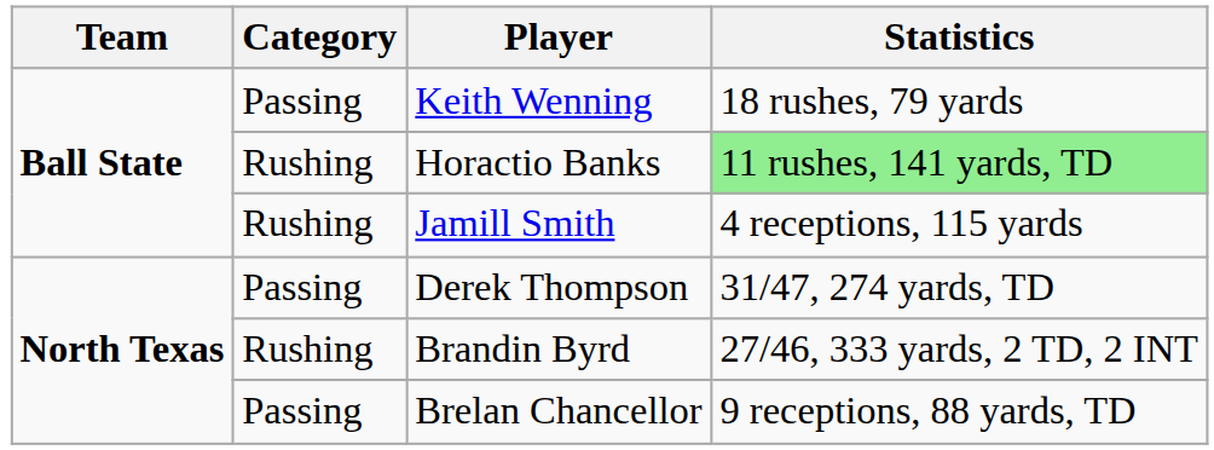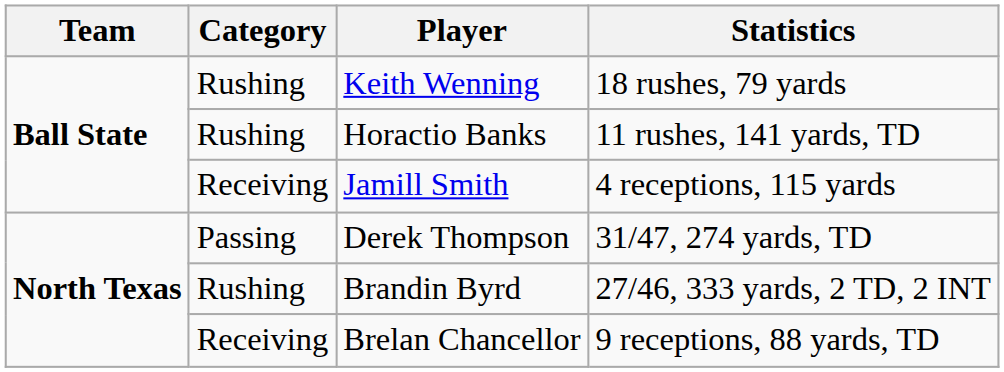Keith Wenning | Category: Passing -> Rushing
Horactio Banks | Statistics: lightgreen background -> no background
Jamill Smith | Category: Rushing -> Receiving
Brelan Chancellor | Category: Passing -> Receiving
